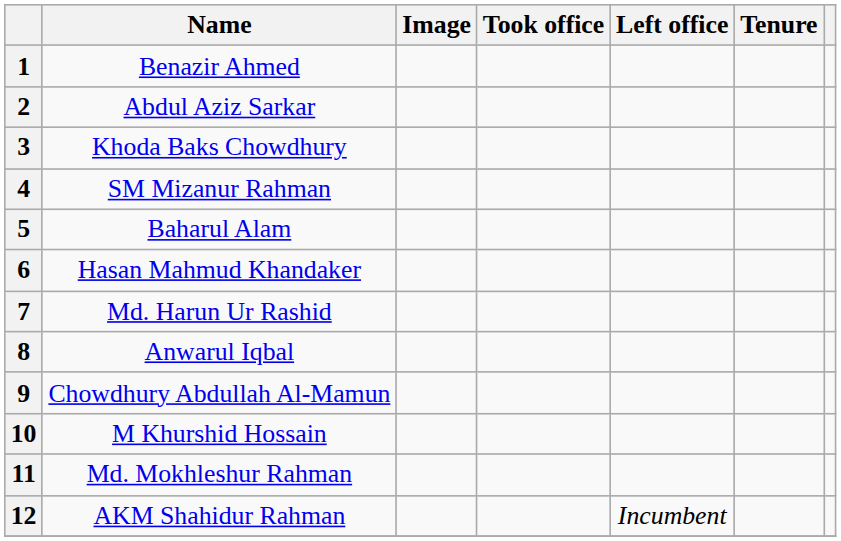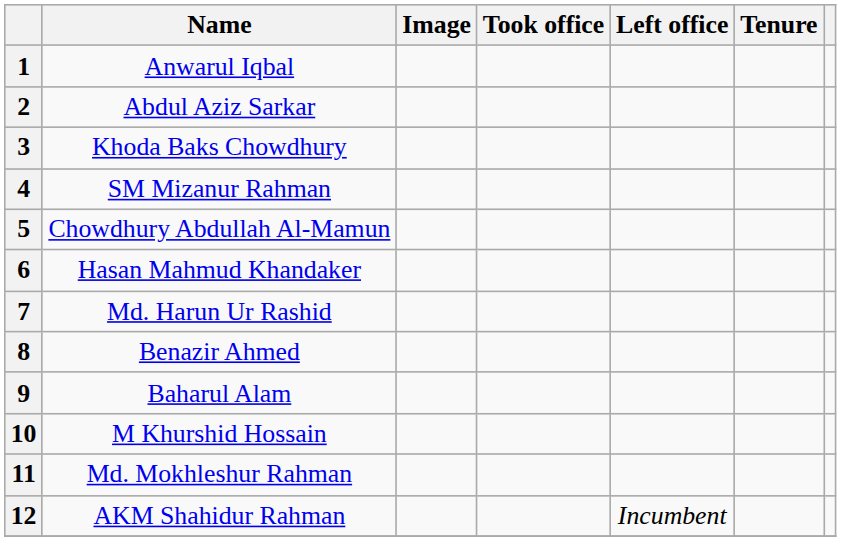1 | Name: Benazir Ahmed -> Anwarul Iqbal
5 | Name: Baharul Alam -> Chowdhury Abdullah Al-Mamun
8 | Name: Anwarul Iqbal -> Benazir Ahmed
9 | Name: Chowdhury Abdullah Al-Mamun -> Baharul Alam
